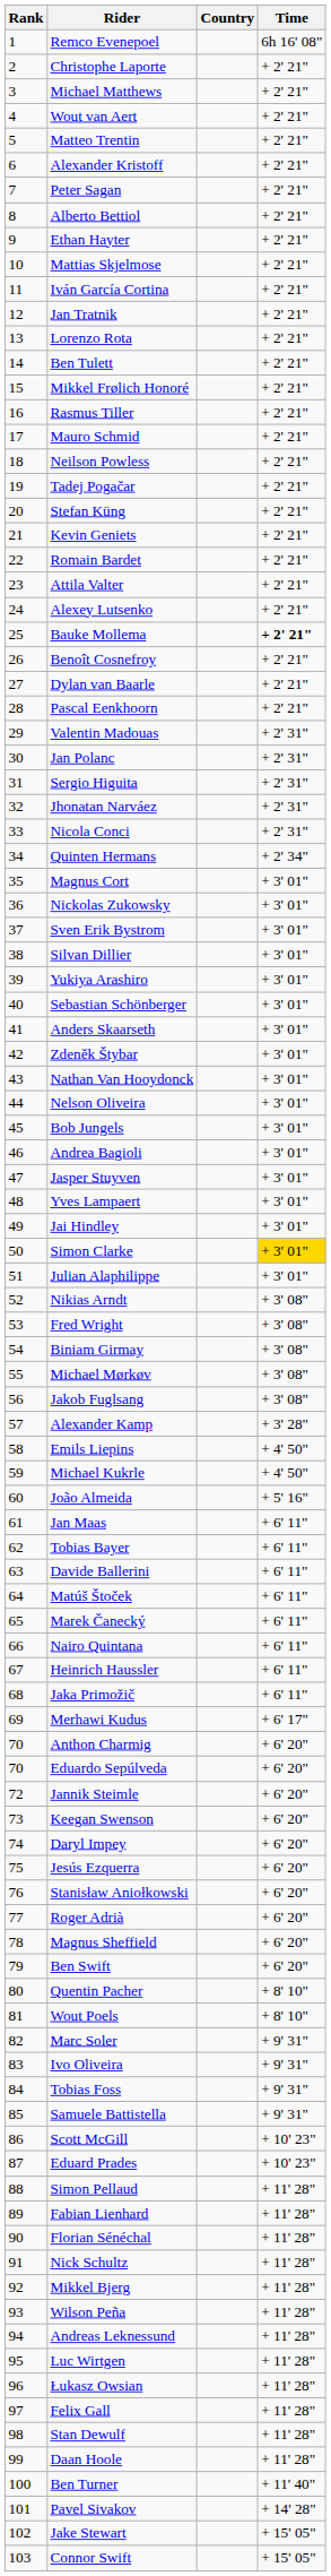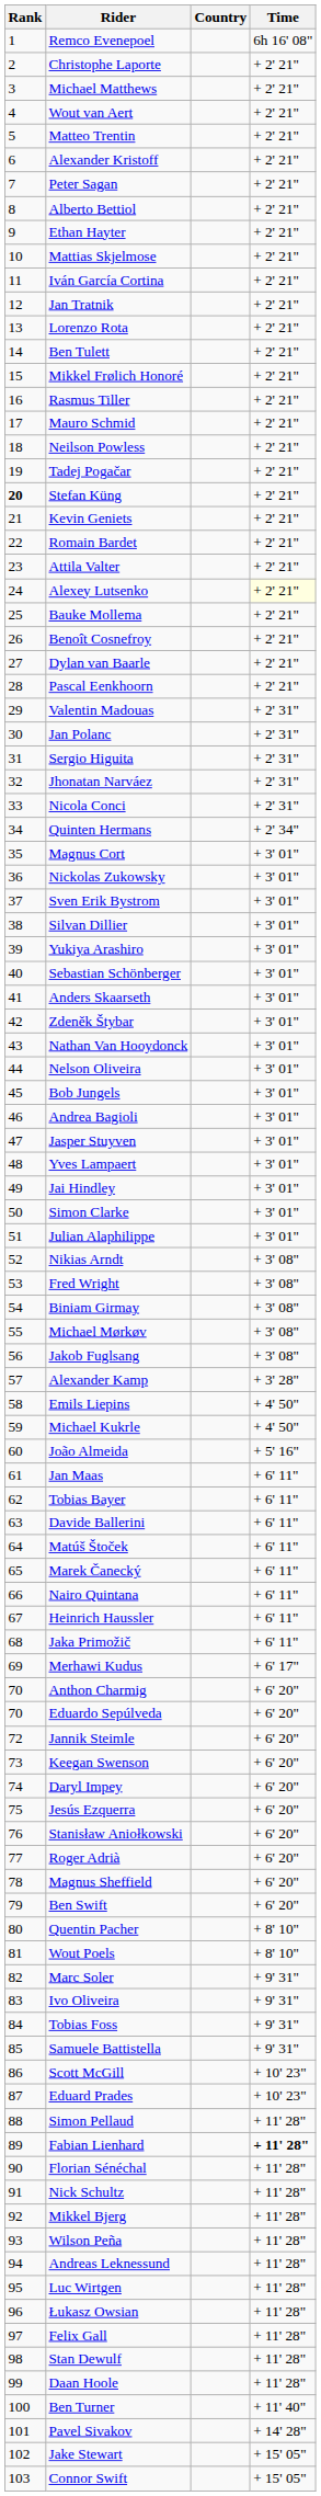Stefan Küng | Rank: normal -> bold
Alexey Lutsenko | Time: no background -> lightyellow background
Bauke Mollema | Time: bold -> normal
Simon Clarke | Time: gold background -> no background
Fabian Lienhard | Time: normal -> bold
